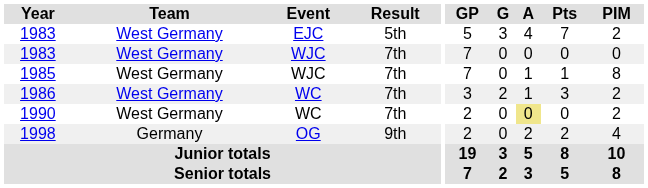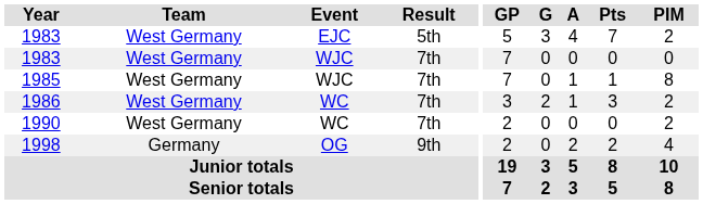1990 | A: khaki background -> no background
